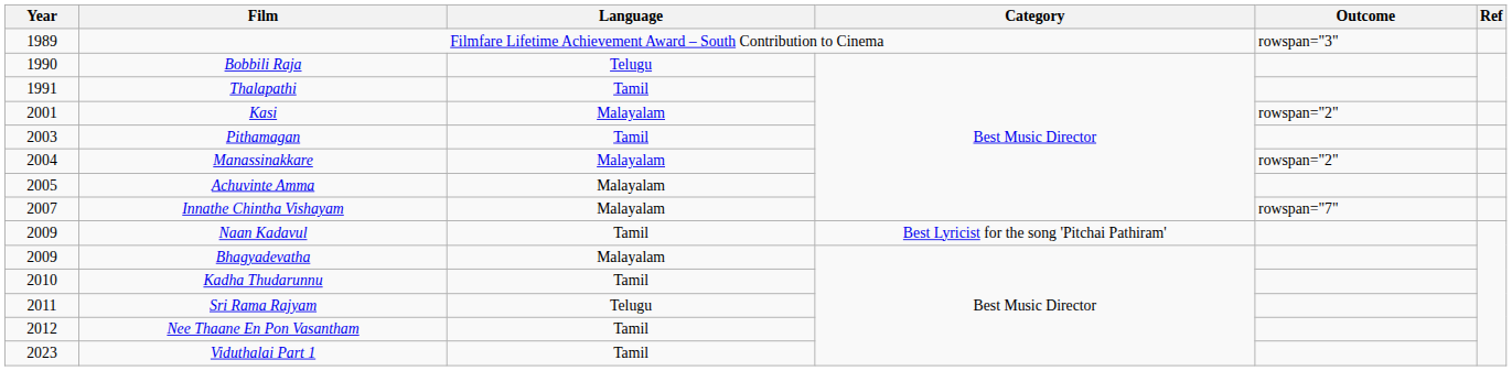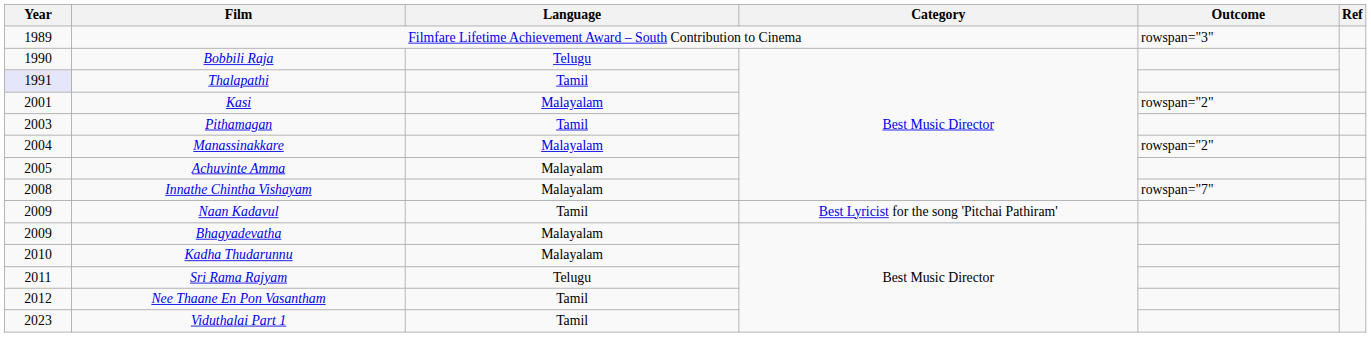Thalapathi | Year: no background -> lavender background
Innathe Chintha Vishayam | Year: 2007 -> 2008
Kadha Thudarunnu | Language: Tamil -> Malayalam
